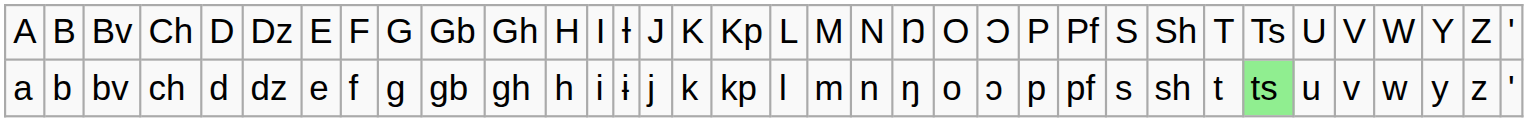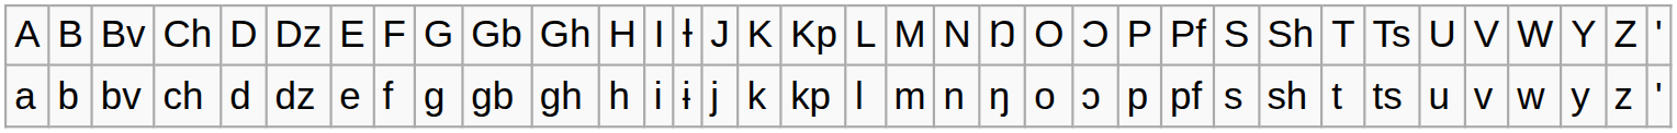bv | column 29: lightgreen background -> no background
